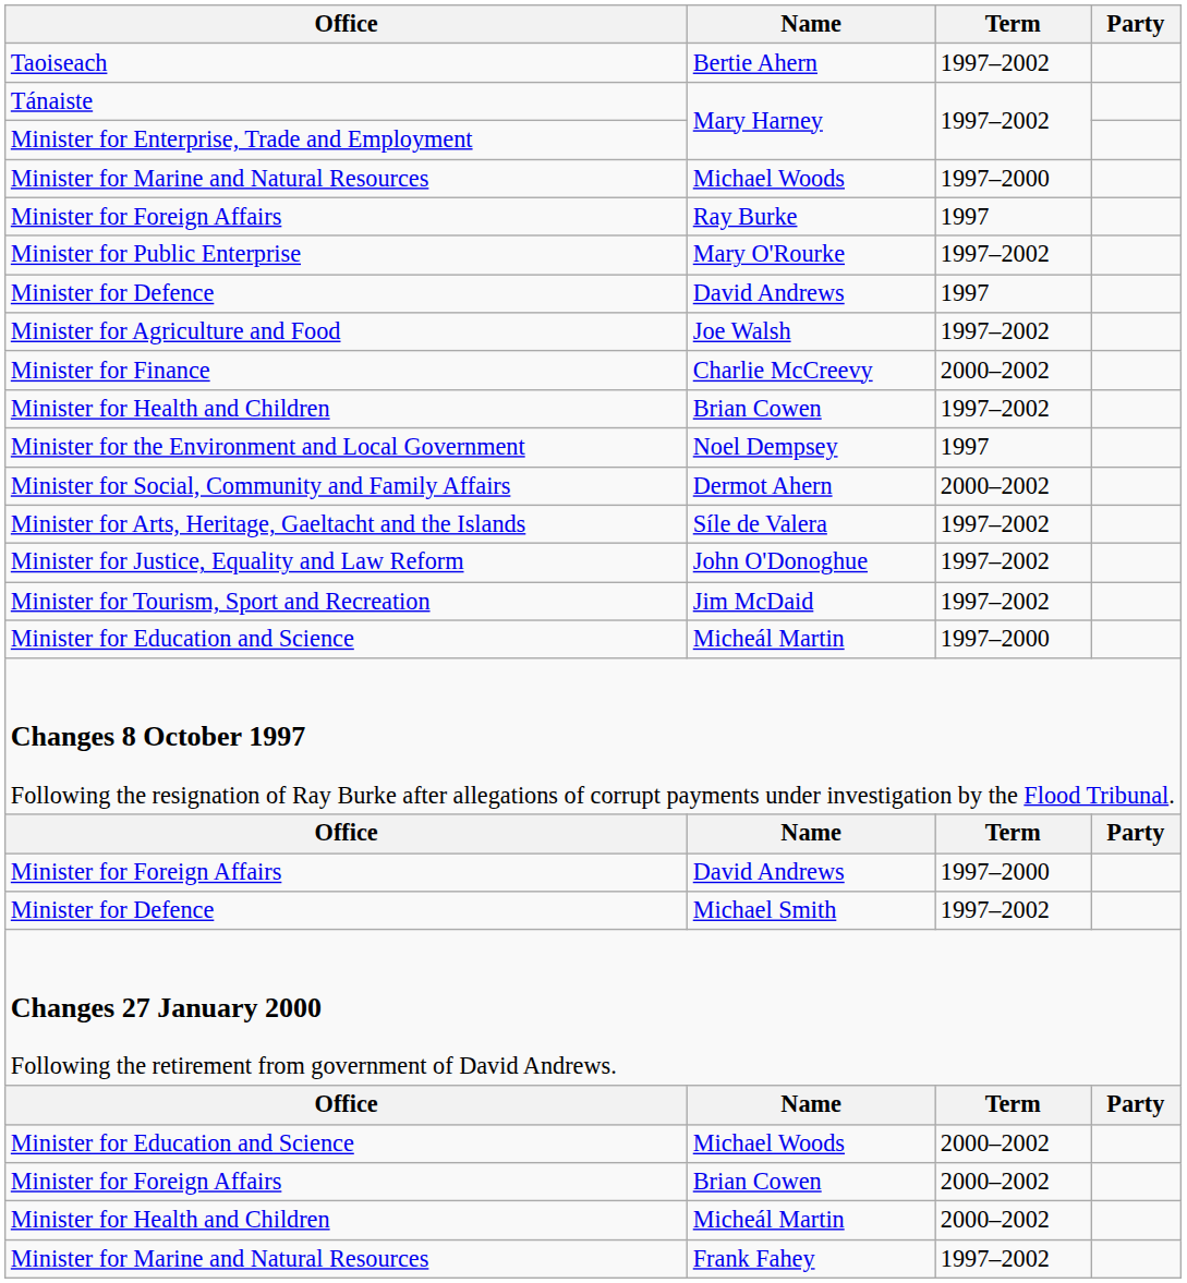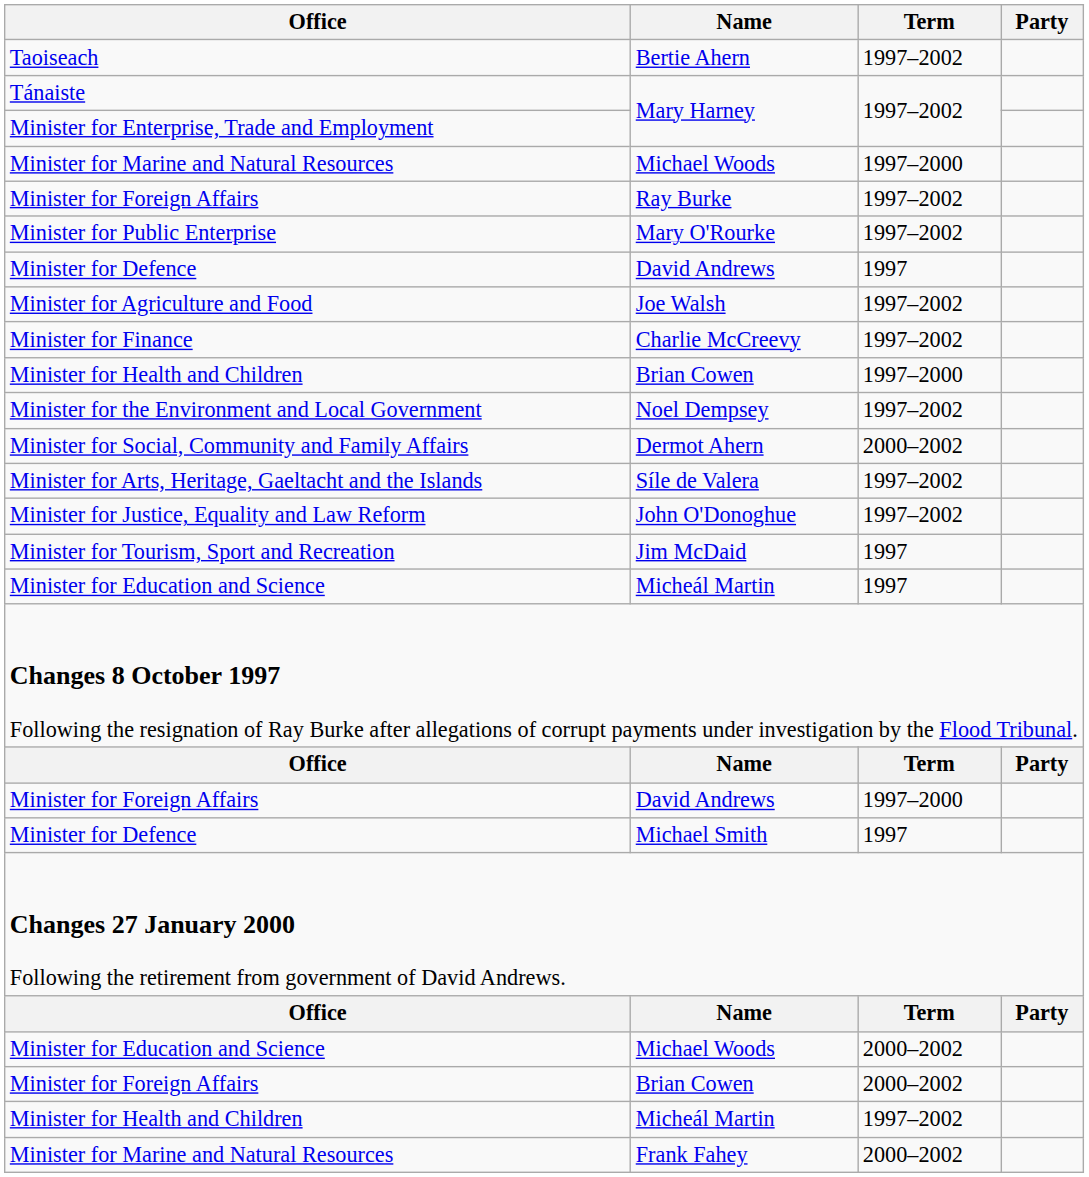Ray Burke | Term: 1997 -> 1997–2002
Charlie McCreevy | Term: 2000–2002 -> 1997–2002
Minister for Health and Children / Brian Cowen | Term: 1997–2002 -> 1997–2000
Noel Dempsey | Term: 1997 -> 1997–2002
Jim McDaid | Term: 1997–2002 -> 1997
Minister for Education and Science / Micheál Martin | Term: 1997–2000 -> 1997
Michael Smith | Term: 1997–2002 -> 1997
Minister for Health and Children / Micheál Martin | Term: 2000–2002 -> 1997–2002
Frank Fahey | Term: 1997–2002 -> 2000–2002
